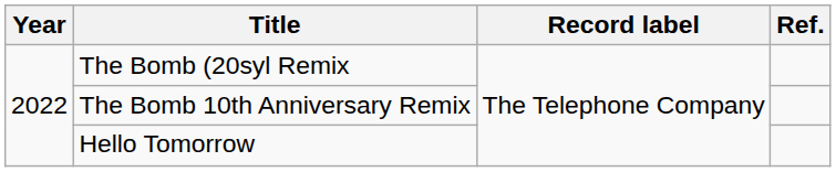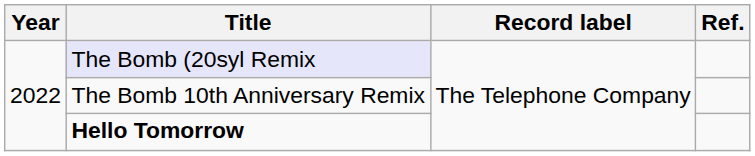The Bomb (20syl Remix | Title: no background -> lavender background
Hello Tomorrow | Title: normal -> bold
